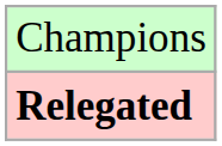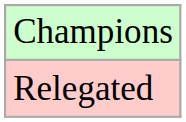row 2 | column 1: bold -> normal
